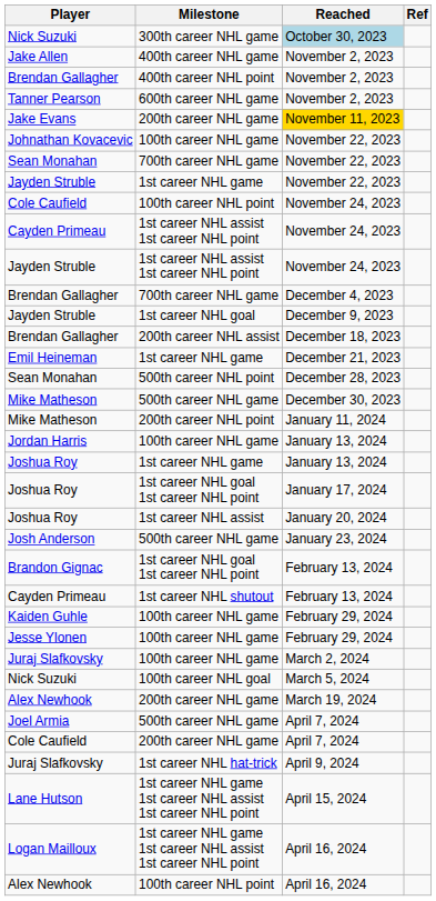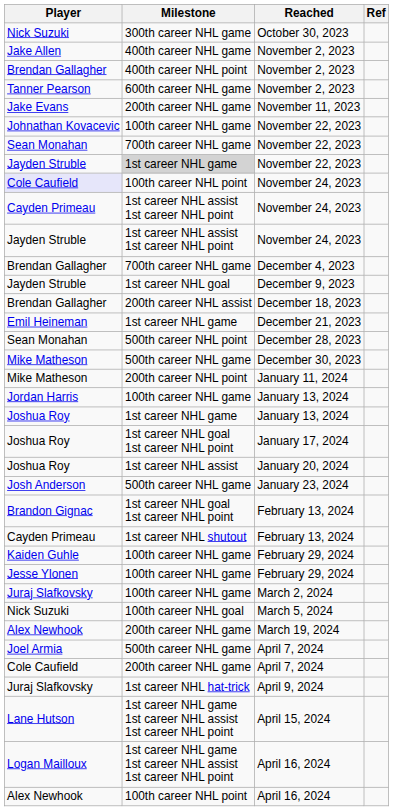row 2 | Reached: lightblue background -> no background
row 6 | Reached: gold background -> no background
row 9 | Milestone: no background -> lightgrey background
row 10 | Player: no background -> lavender background
